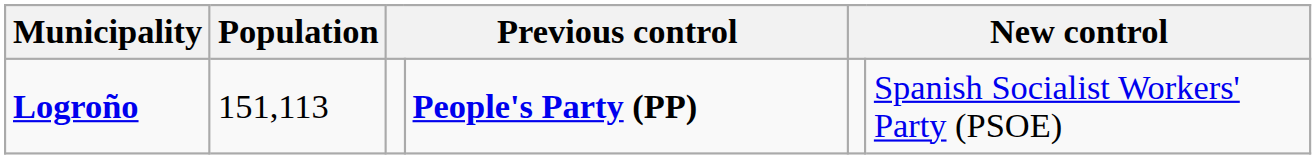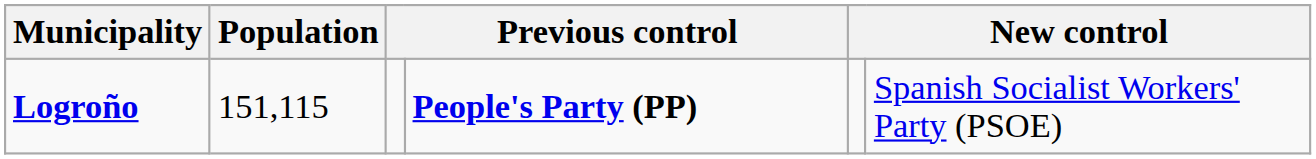Logroño | Population: 151,113 -> 151,115
